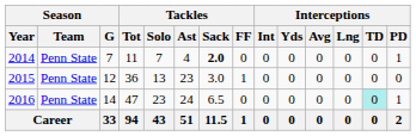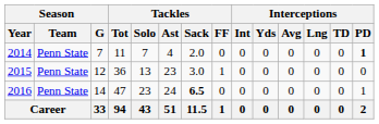2014 | Tackles / Sack: bold -> normal
2014 | Interceptions / PD: normal -> bold
2016 | Tackles / Sack: normal -> bold
2016 | Interceptions / TD: paleturquoise background -> no background
